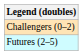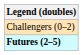row 3 | column 1: normal -> bold
